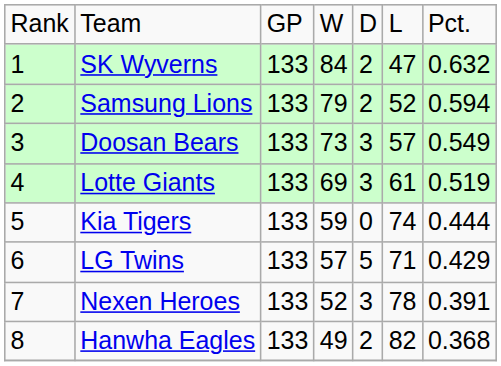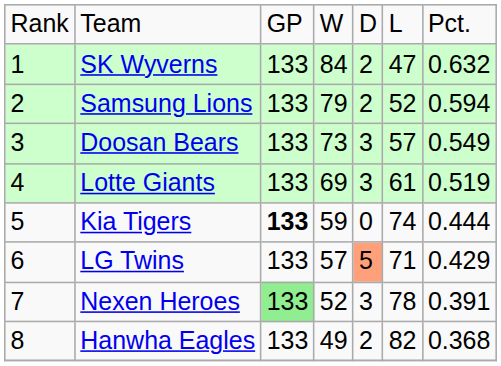Kia Tigers | column 3: normal -> bold
LG Twins | column 5: no background -> lightsalmon background
Nexen Heroes | column 3: no background -> lightgreen background
